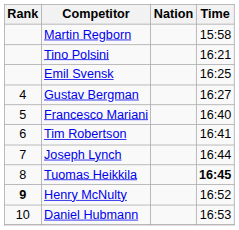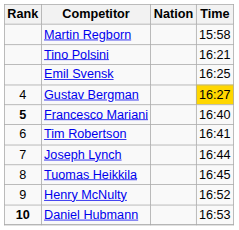Gustav Bergman | Time: no background -> gold background
Francesco Mariani | Rank: normal -> bold
Tuomas Heikkila | Time: bold -> normal
Henry McNulty | Rank: bold -> normal
Daniel Hubmann | Rank: normal -> bold
